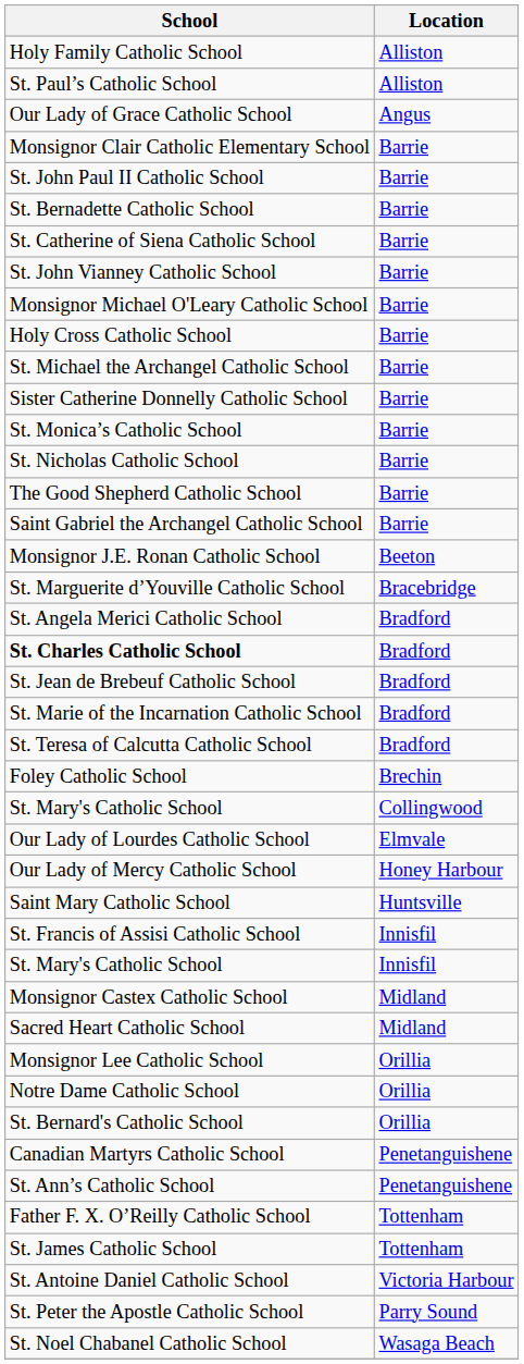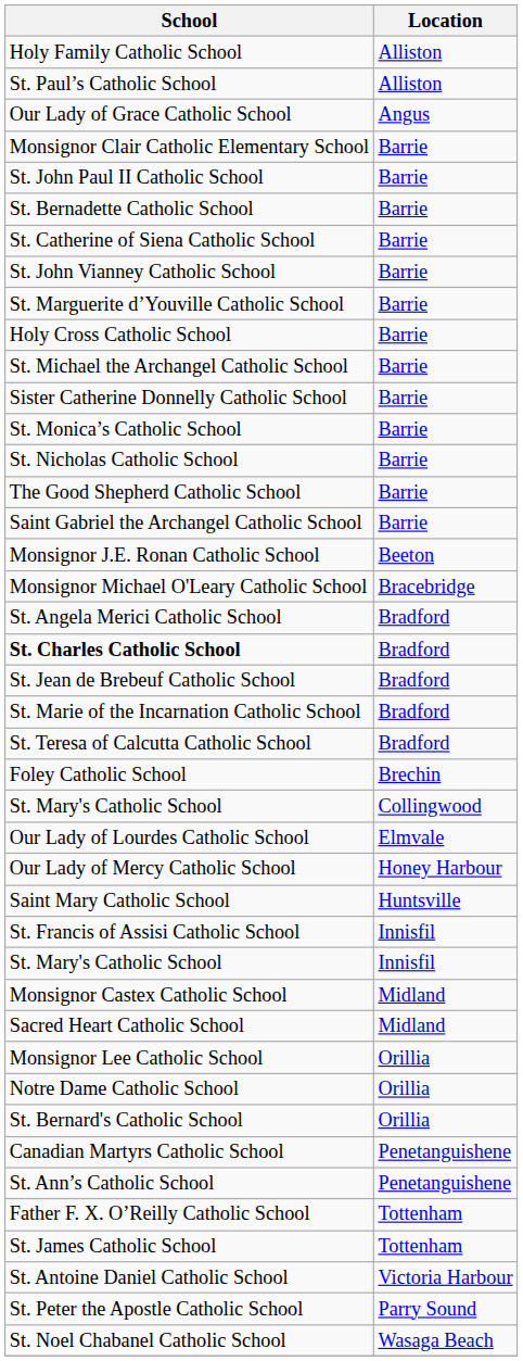row 10 | School: Monsignor Michael O'Leary Catholic School -> St. Marguerite d’Youville Catholic School
row 19 | School: St. Marguerite d’Youville Catholic School -> Monsignor Michael O'Leary Catholic School
